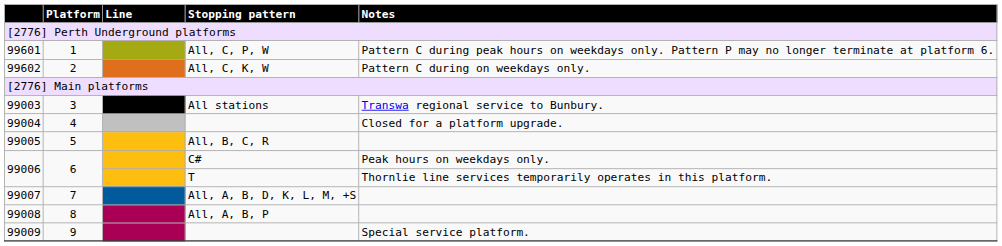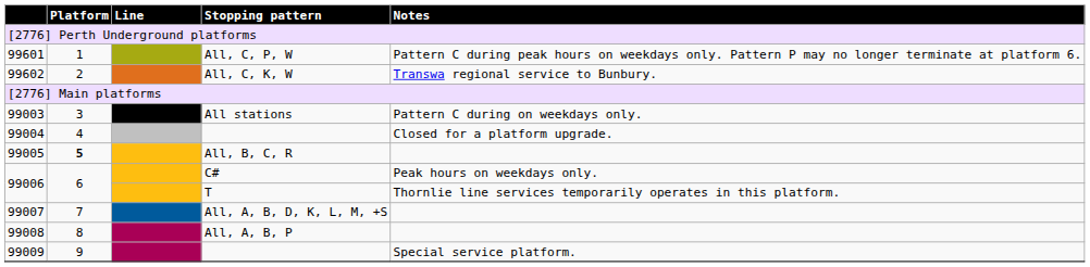All, C, K, W | Notes: Pattern C during on weekdays only. -> Transwa regional service to Bunbury.
All stations | Notes: Transwa regional service to Bunbury. -> Pattern C during on weekdays only.
All, B, C, R | Platform: normal -> bold
